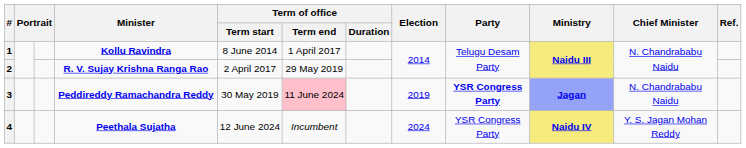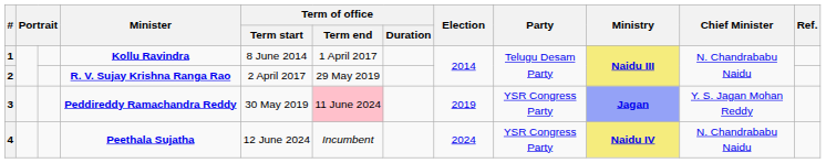3 | Party: bold -> normal
3 | Chief Minister: N. Chandrababu Naidu -> Y. S. Jagan Mohan Reddy
4 | Chief Minister: Y. S. Jagan Mohan Reddy -> N. Chandrababu Naidu
